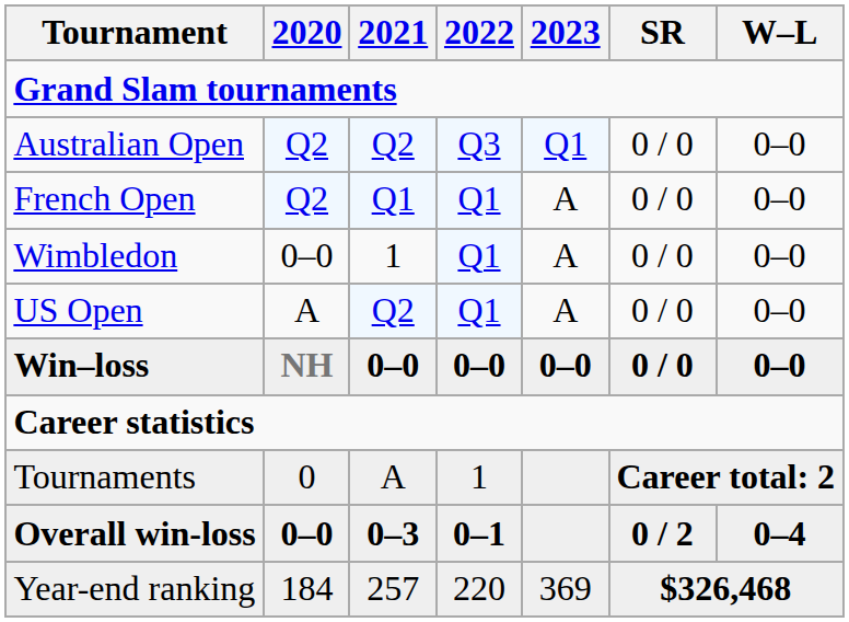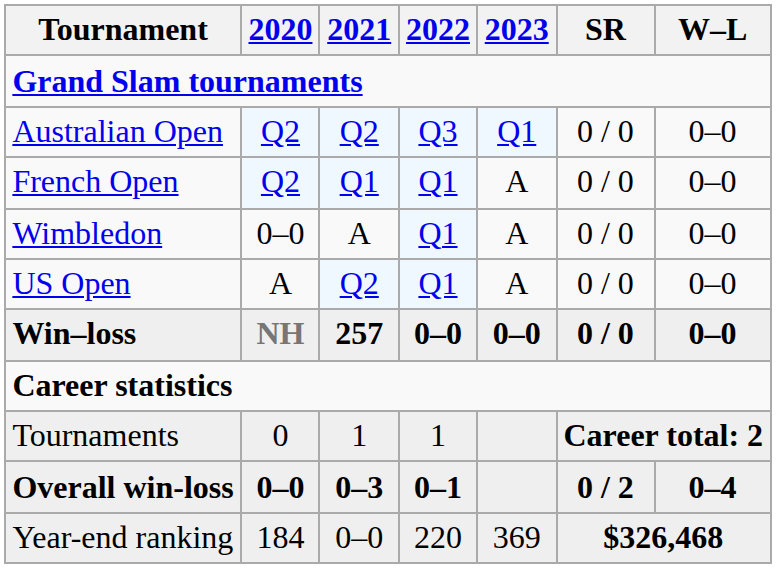Wimbledon | 2021: 1 -> A
Win–loss | 2021: 0–0 -> 257
Tournaments | 2021: A -> 1
Year-end ranking | 2021: 257 -> 0–0
